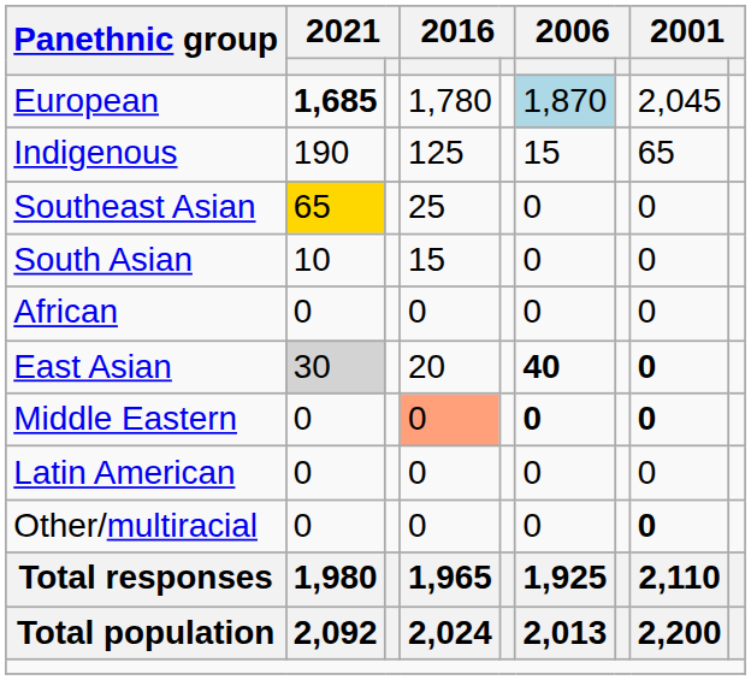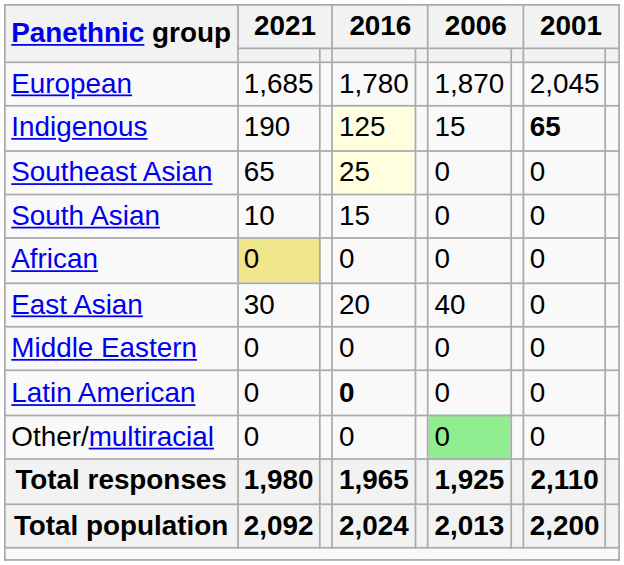European | column 2: bold -> normal
European | column 6: lightblue background -> no background
Indigenous | column 4: no background -> lightyellow background
Indigenous | column 8: normal -> bold
Southeast Asian | column 2: gold background -> no background
Southeast Asian | column 4: no background -> lightyellow background
African | column 2: no background -> khaki background
East Asian | column 2: lightgrey background -> no background
East Asian | column 6: bold -> normal
East Asian | column 8: bold -> normal
Middle Eastern | column 4: lightsalmon background -> no background
Middle Eastern | column 6: bold -> normal
Middle Eastern | column 8: bold -> normal
Latin American | column 4: normal -> bold
Other/multiracial | column 6: no background -> lightgreen background
Other/multiracial | column 8: bold -> normal
